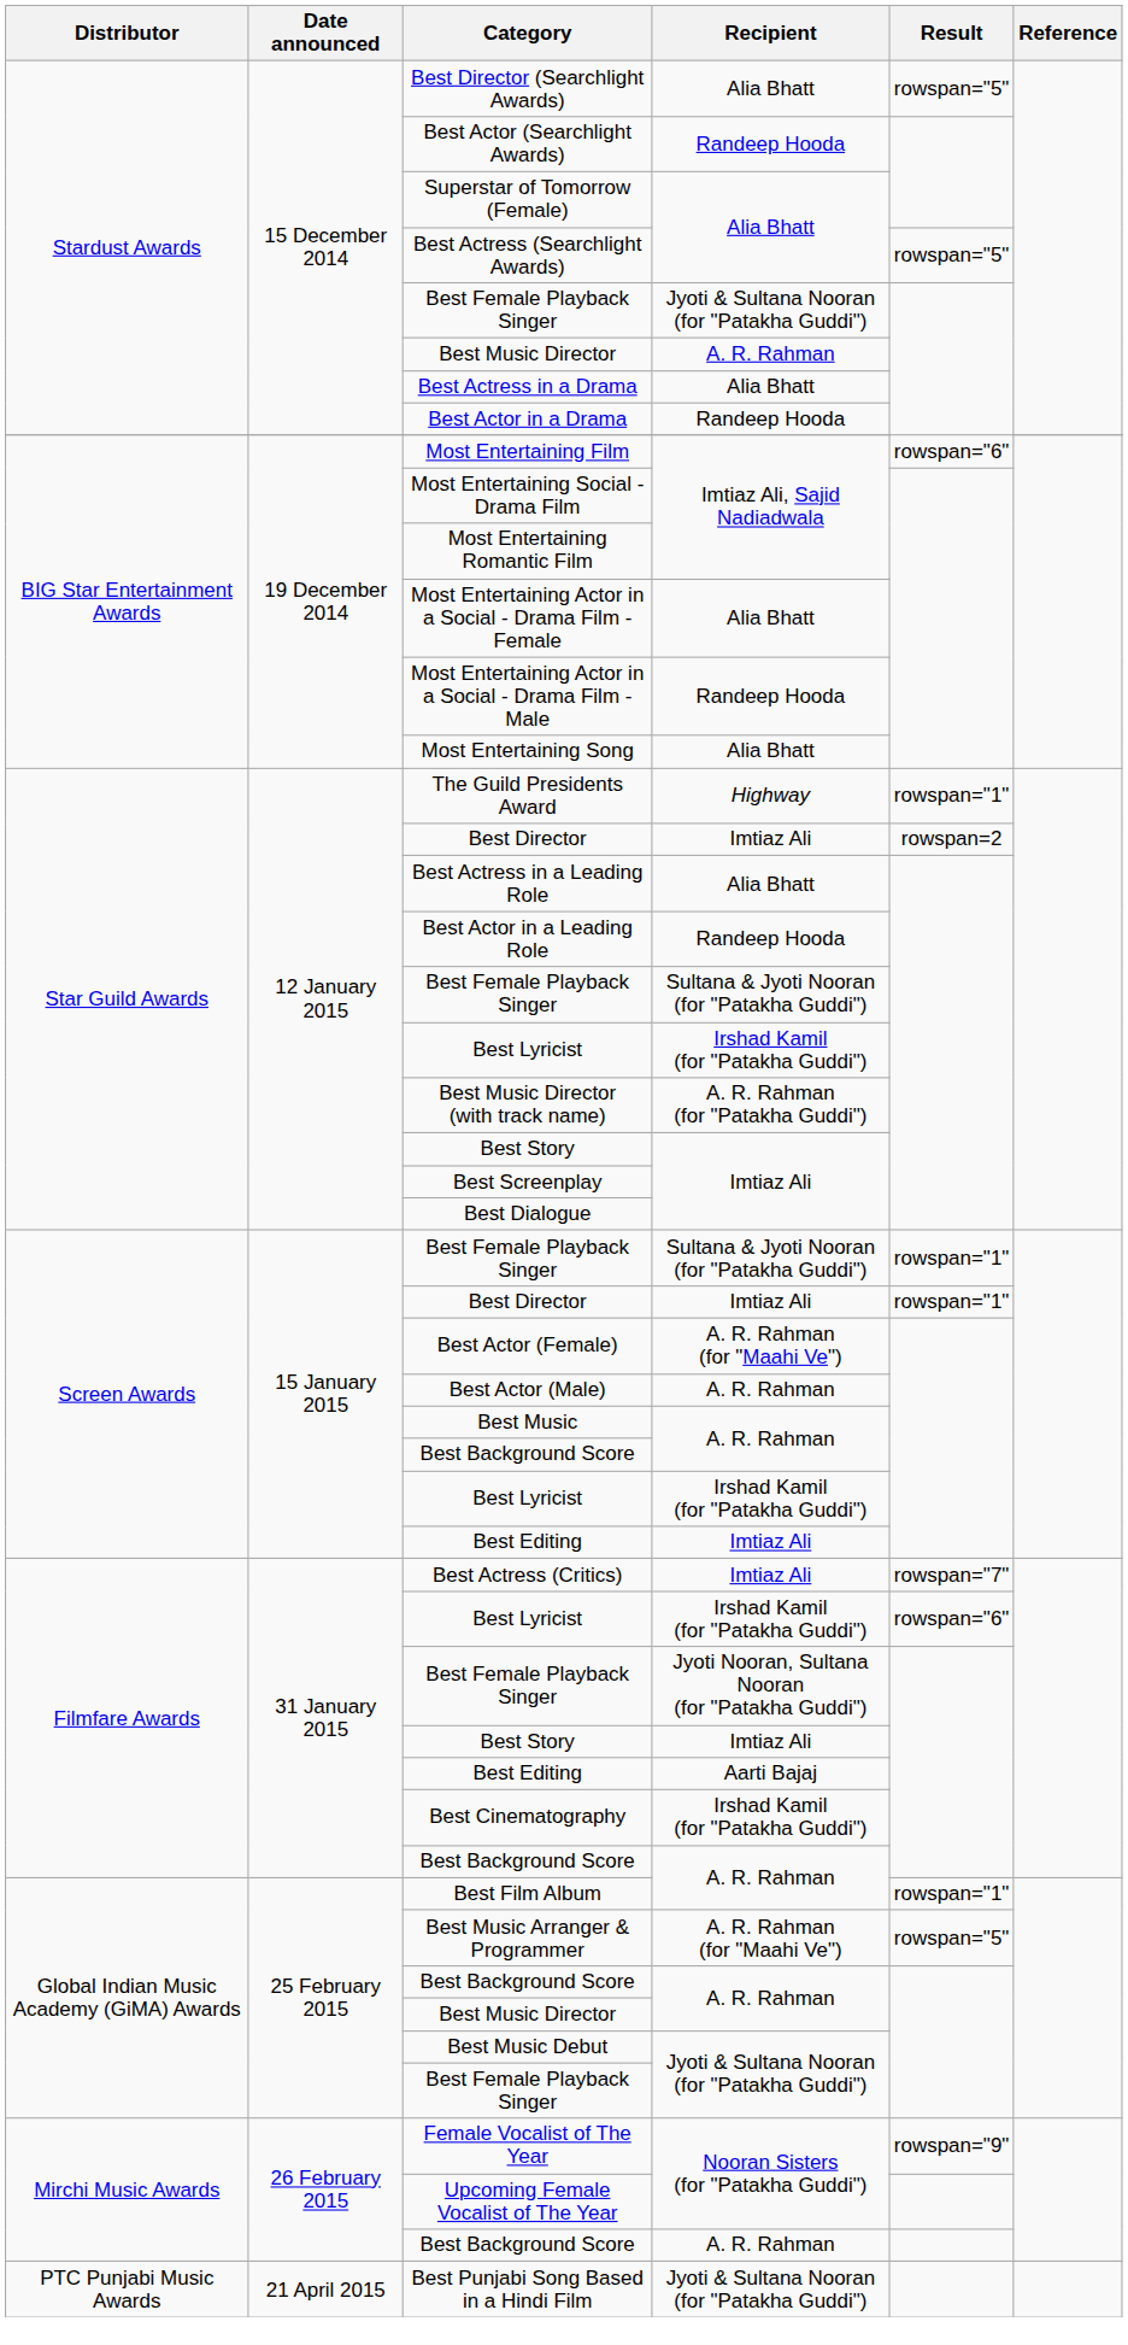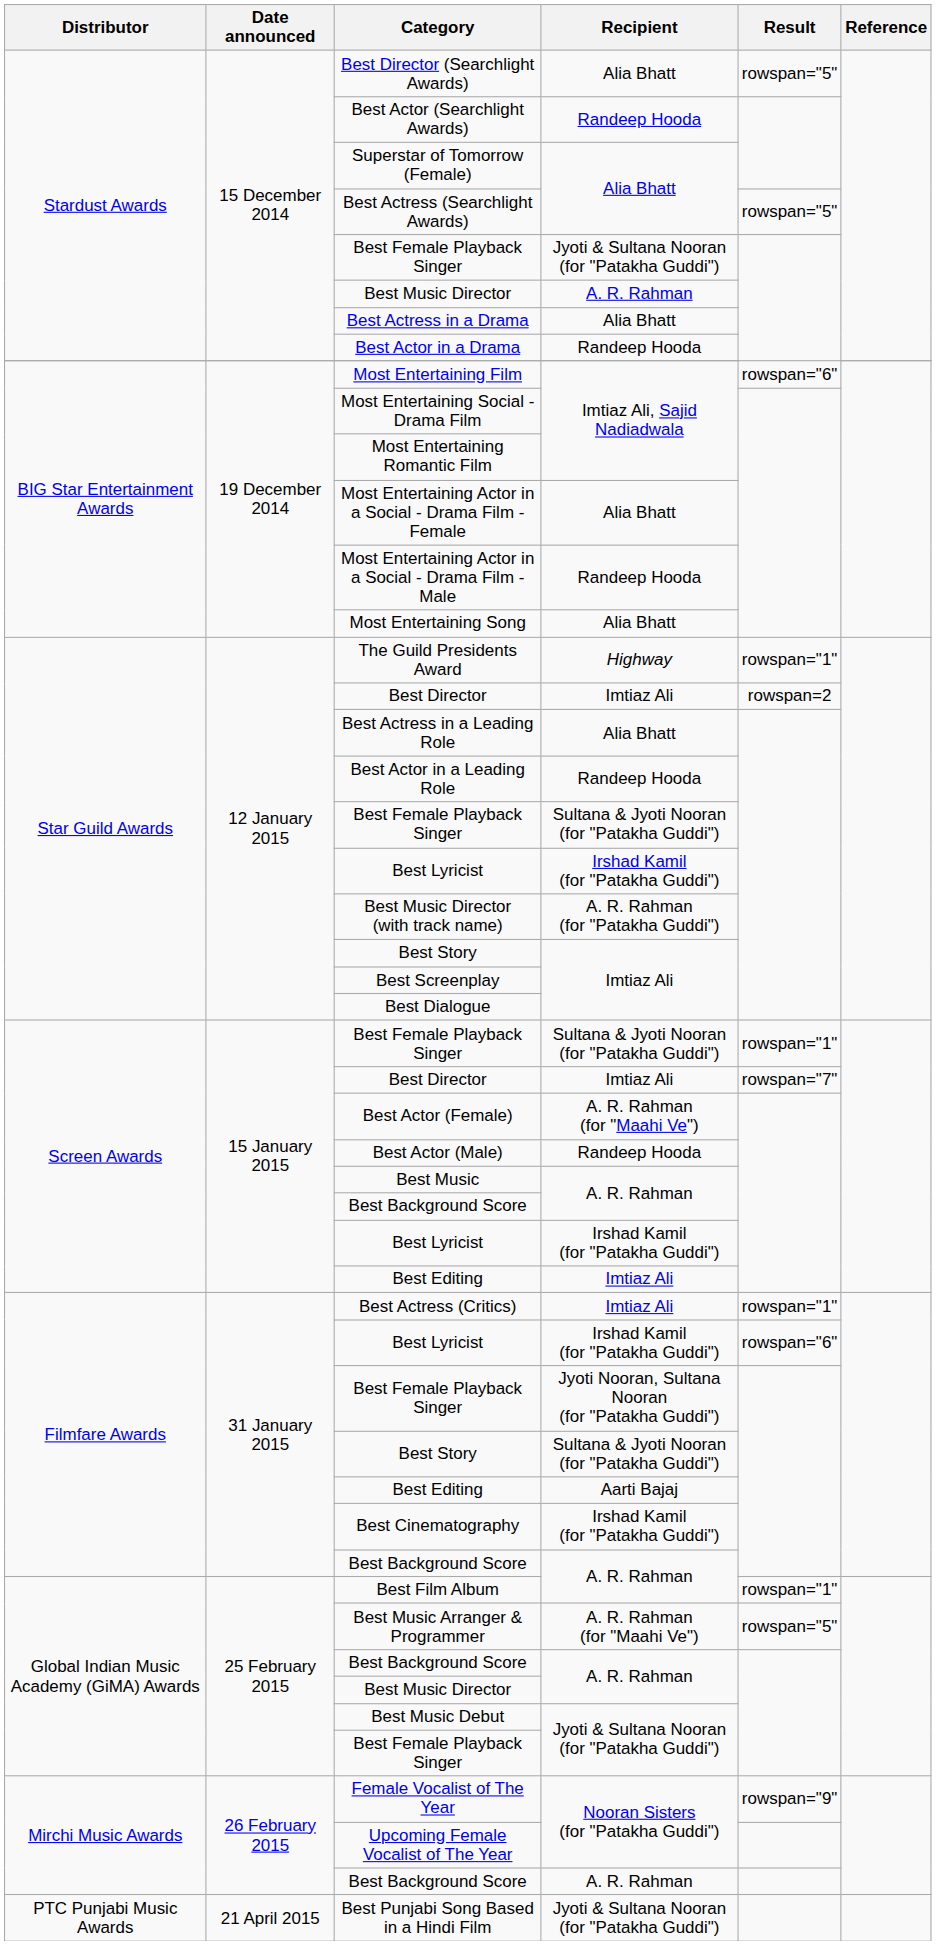Screen Awards / Best Director | Result: rowspan="1" -> rowspan="7"
Best Actor (Male) | Recipient: A. R. Rahman -> Randeep Hooda
Best Actress (Critics) | Result: rowspan="7" -> rowspan="1"
Filmfare Awards / Best Story | Recipient: Imtiaz Ali -> Sultana & Jyoti Nooran (for "Patakha Guddi")
